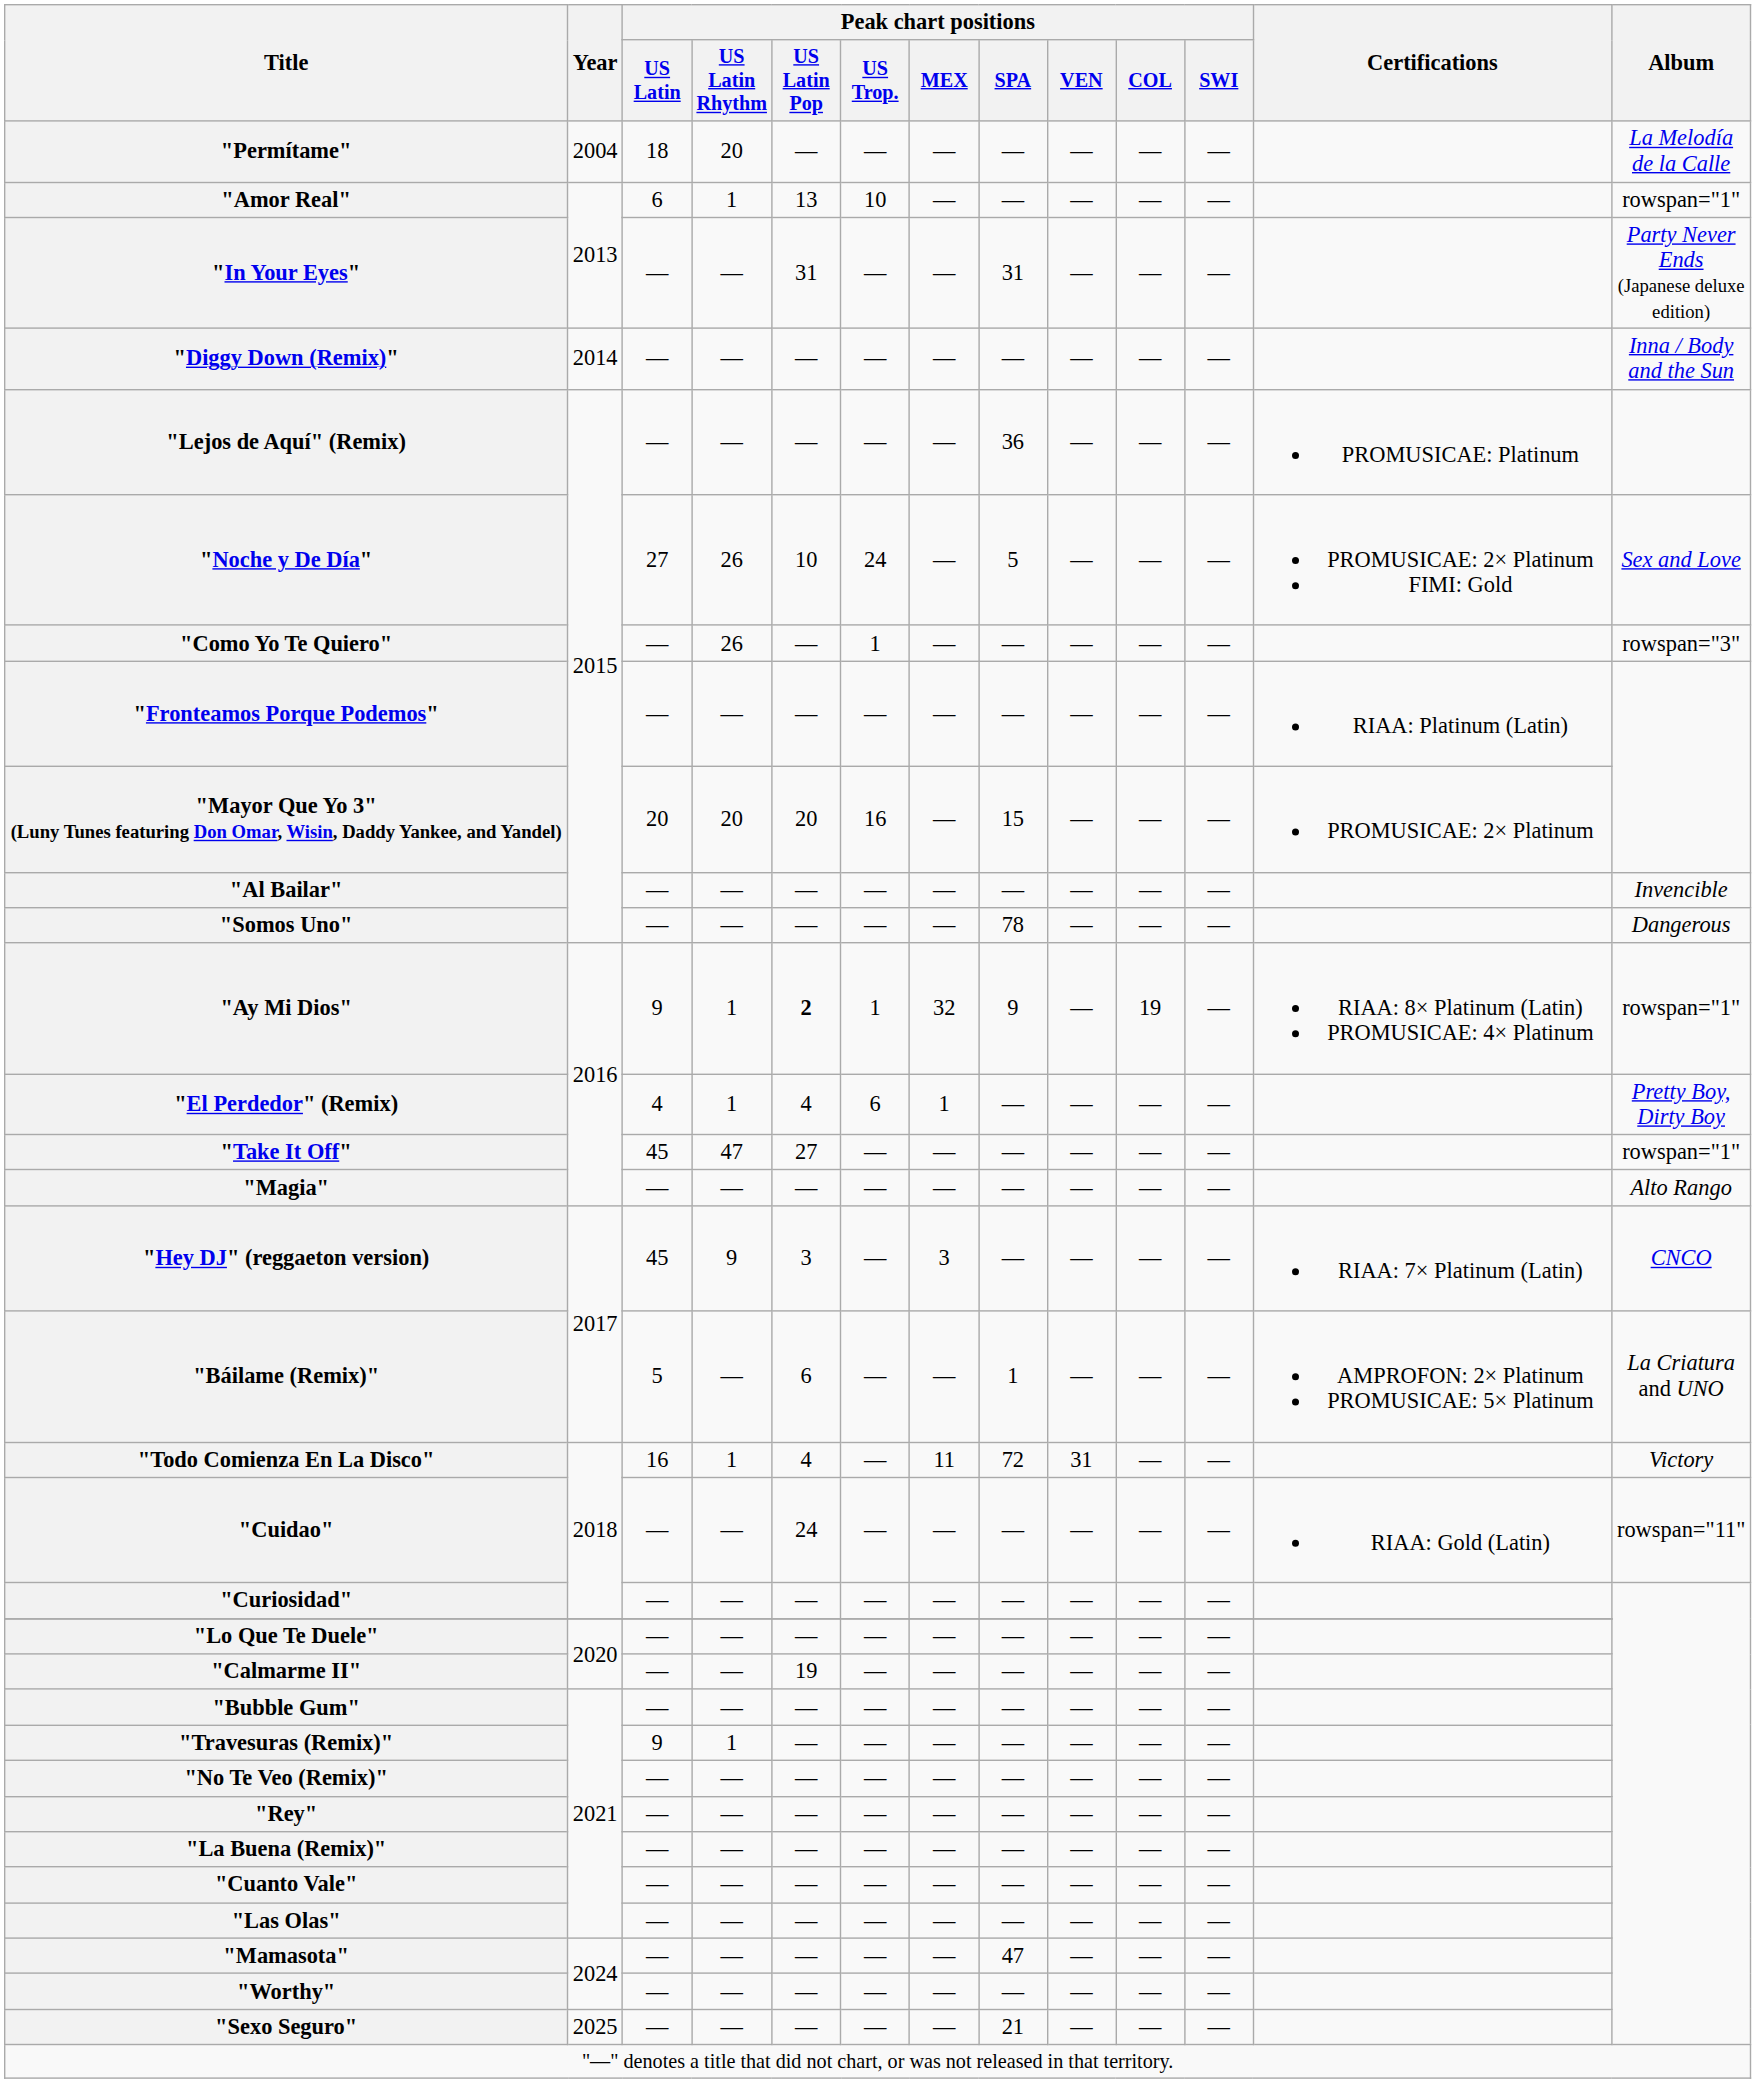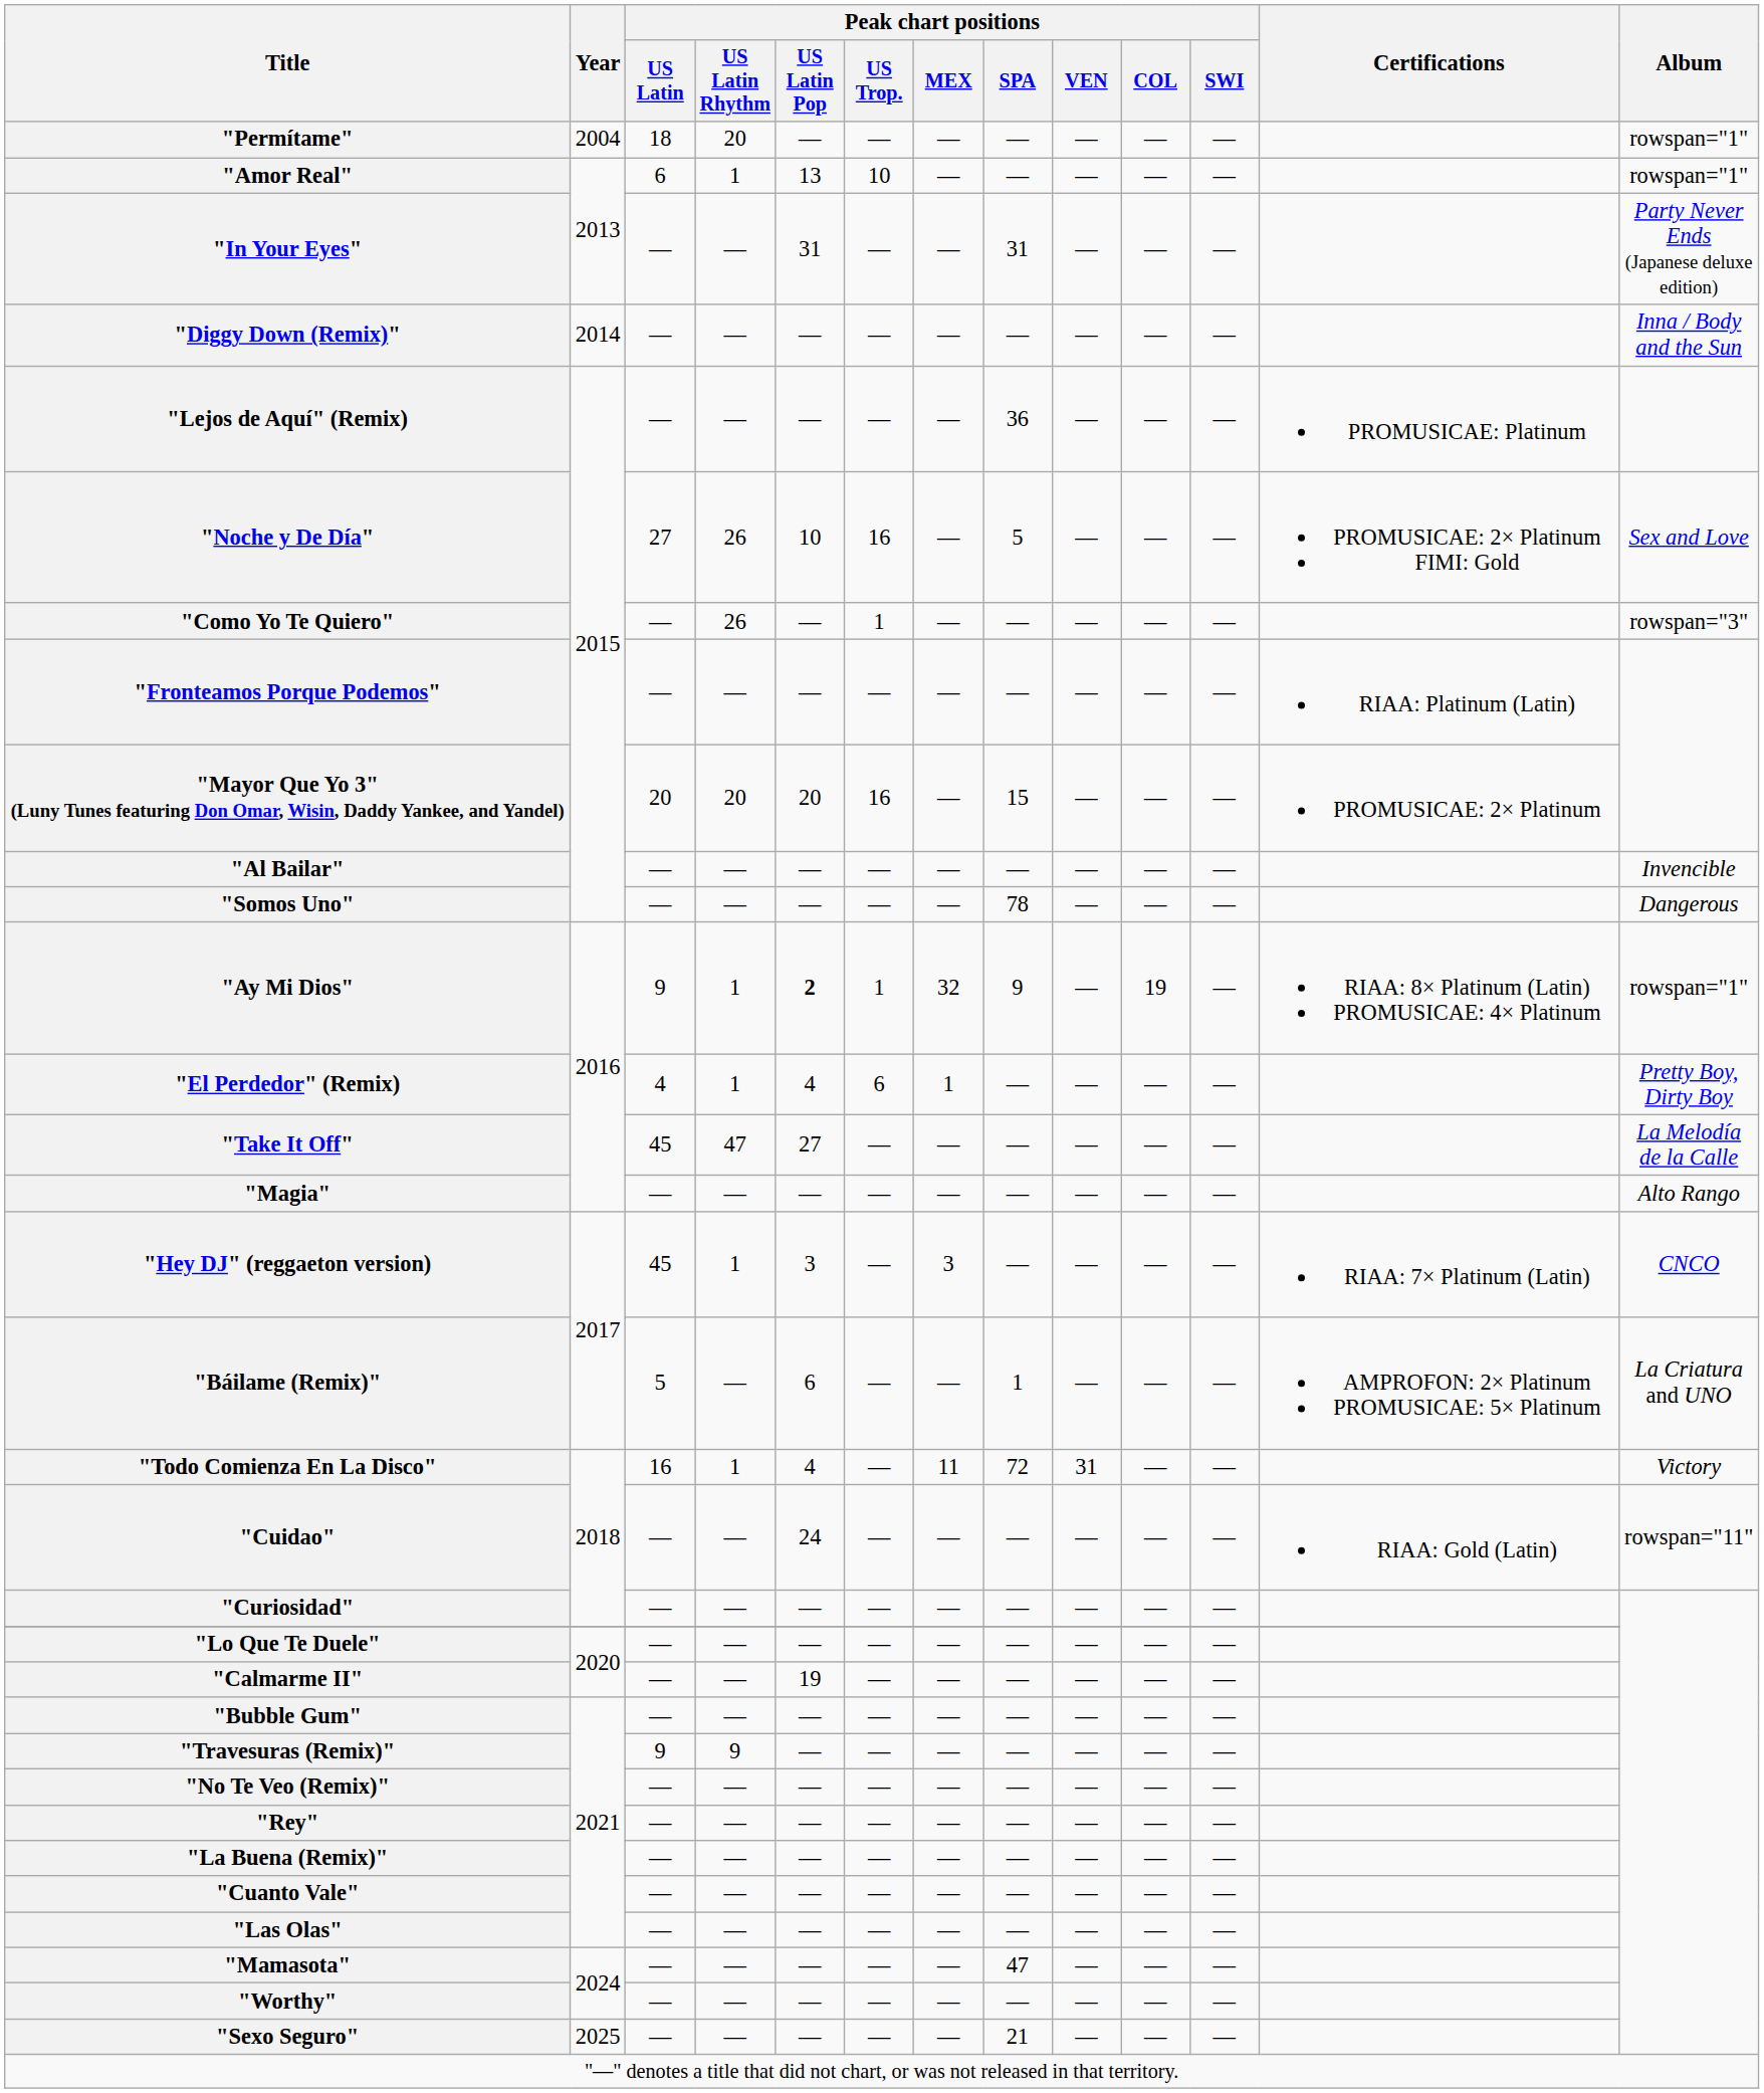"Permítame" | Album: La Melodía de la Calle -> rowspan="1"
"Noche y De Día" | Peak chart positions / US Trop.: 24 -> 16
"Take It Off" | Album: rowspan="1" -> La Melodía de la Calle
"Hey DJ" (reggaeton version) | Peak chart positions / US Latin Rhythm: 9 -> 1
"Travesuras (Remix)" | Peak chart positions / US Latin Rhythm: 1 -> 9
